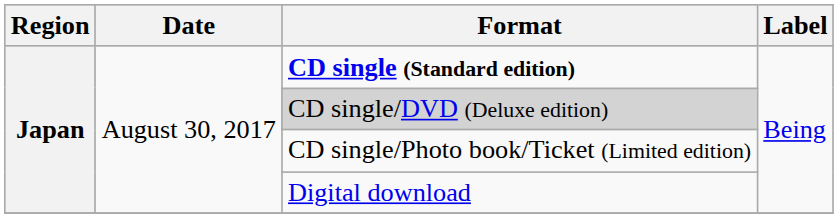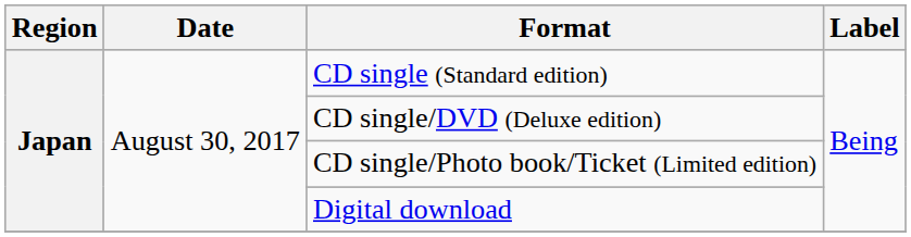CD single (Standard edition) | Format: bold -> normal
CD single/DVD (Deluxe edition) | Format: lightgrey background -> no background
